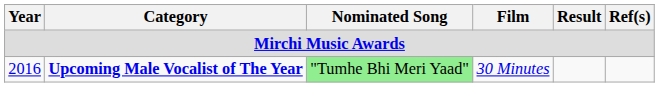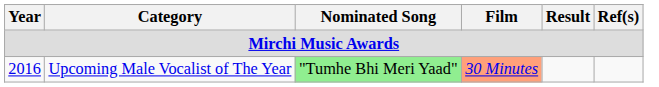2016 | Category: bold -> normal
2016 | Film: no background -> lightsalmon background
